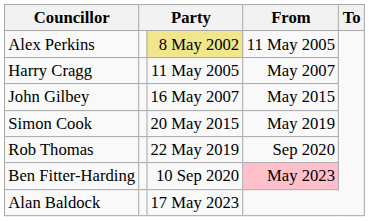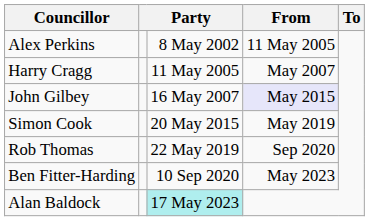Alex Perkins | column 3: khaki background -> no background
John Gilbey | From: no background -> lavender background
Ben Fitter-Harding | From: pink background -> no background
Alan Baldock | column 3: no background -> paleturquoise background
